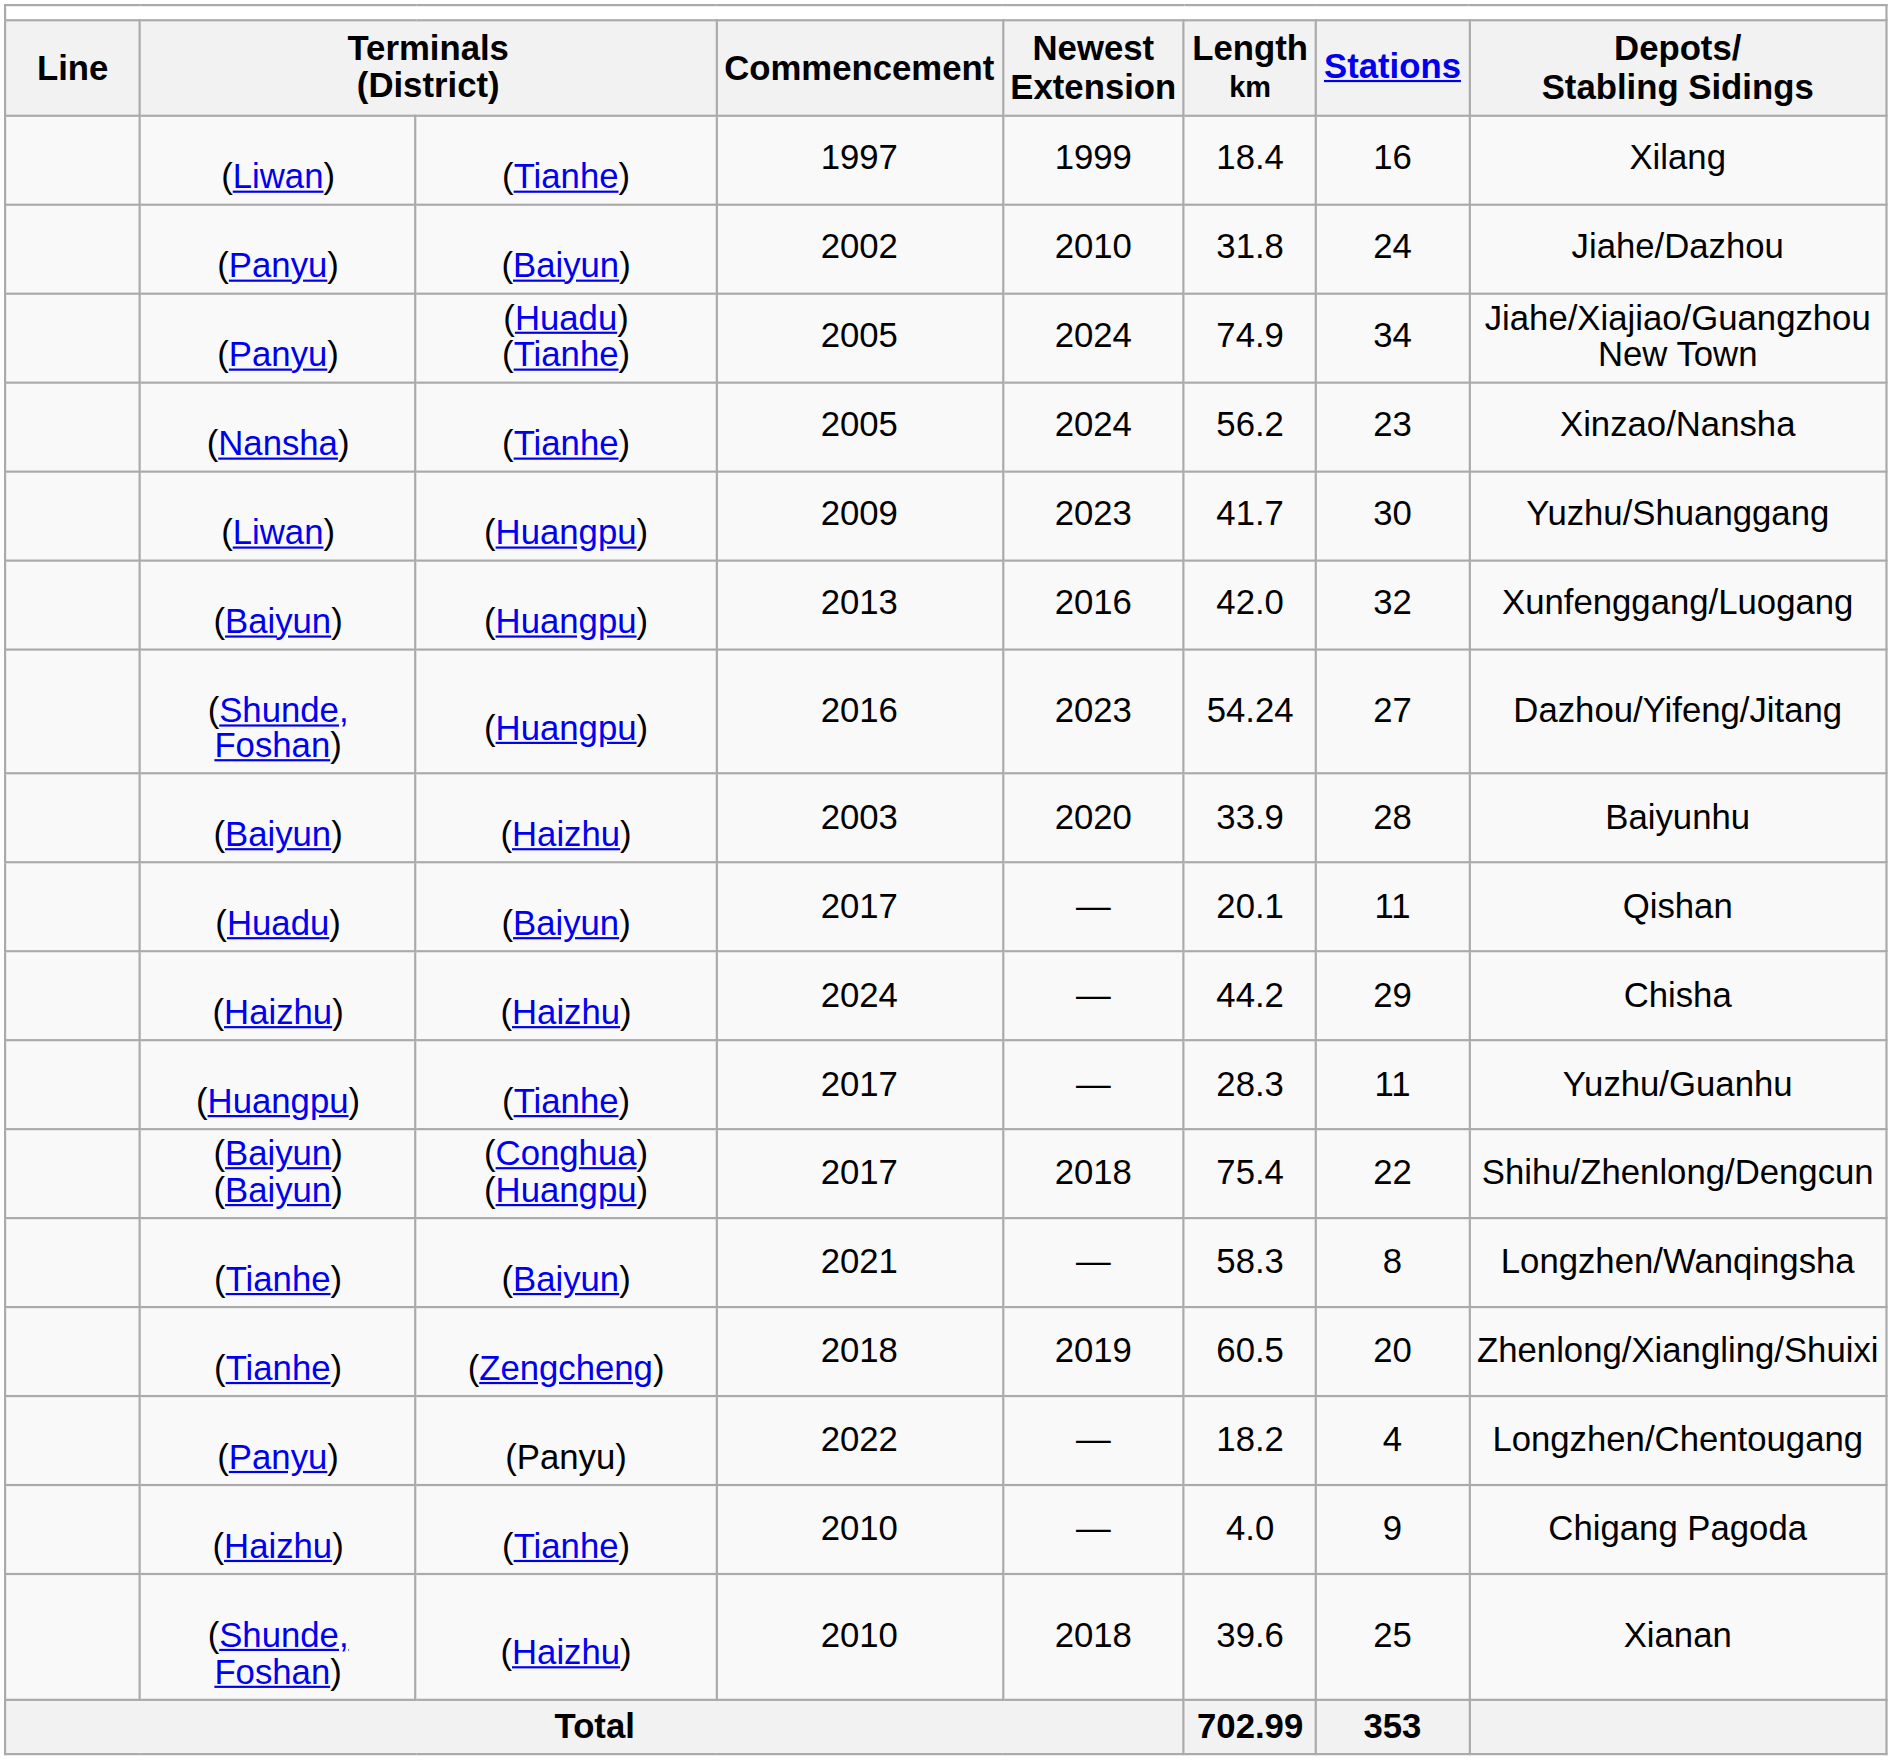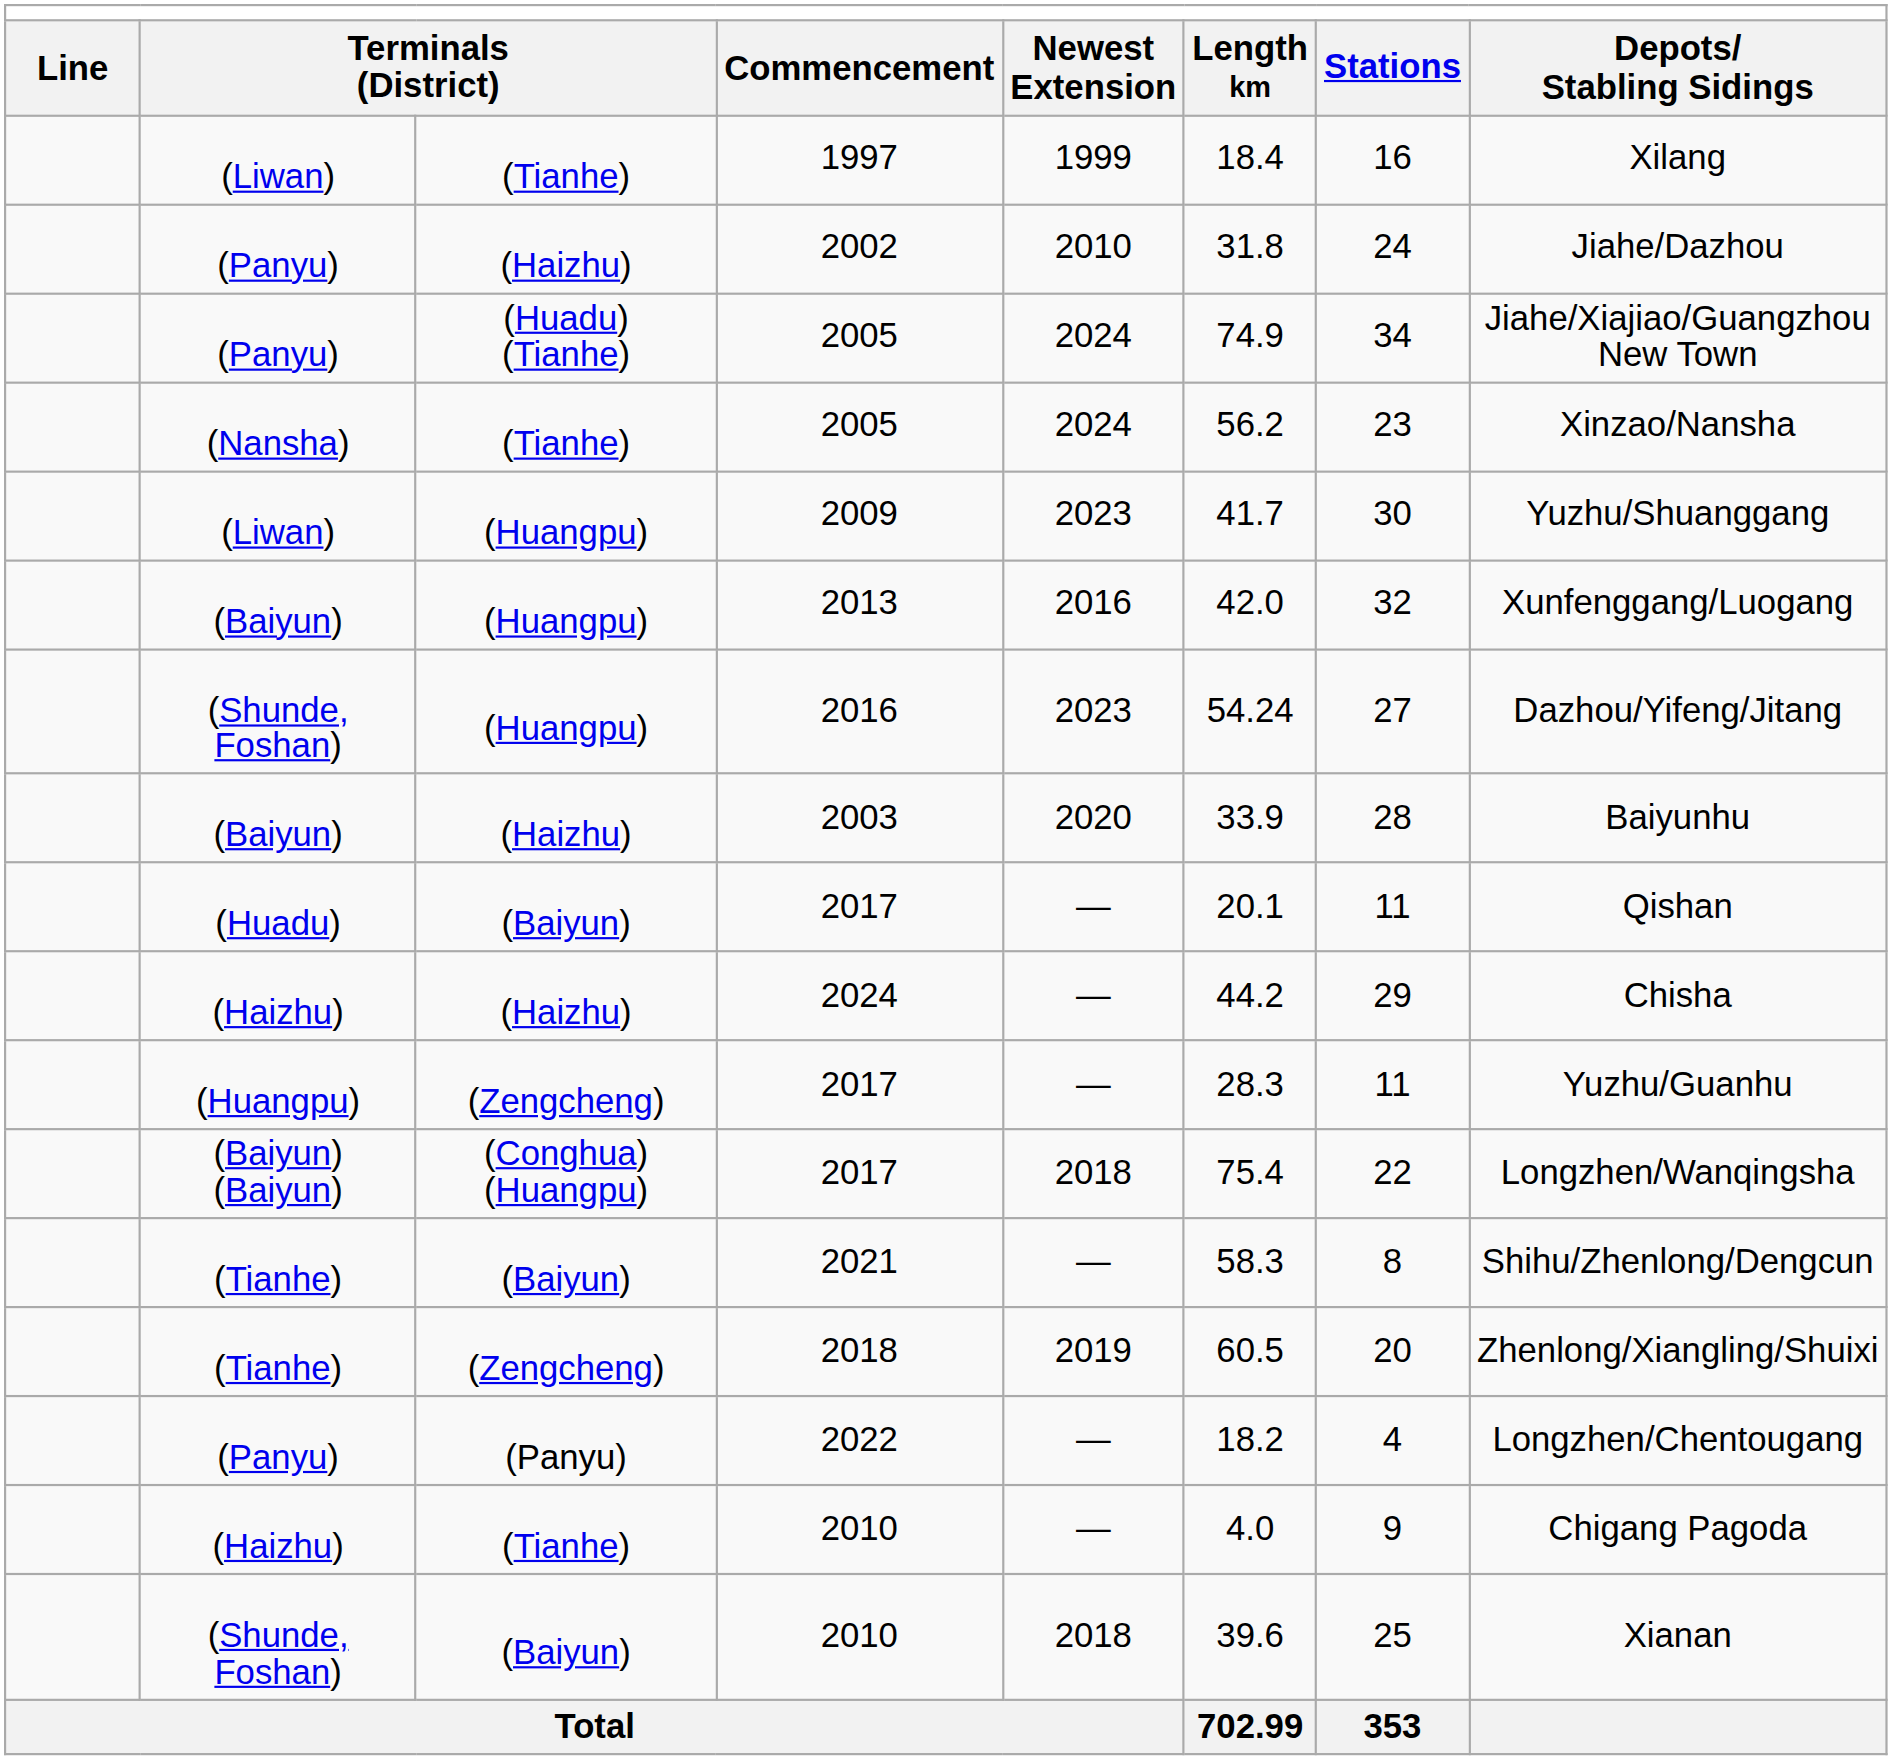2002 | column 3: (Baiyun) -> (Haizhu)
(Huangpu) / 2017 | column 3: (Tianhe) -> (Zengcheng)
(Baiyun) (Baiyun) / 2017 | column 8: Shihu/Zhenlong/Dengcun -> Longzhen/Wanqingsha
2021 | column 8: Longzhen/Wanqingsha -> Shihu/Zhenlong/Dengcun
(Shunde, Foshan) / 2010 | column 3: (Haizhu) -> (Baiyun)
